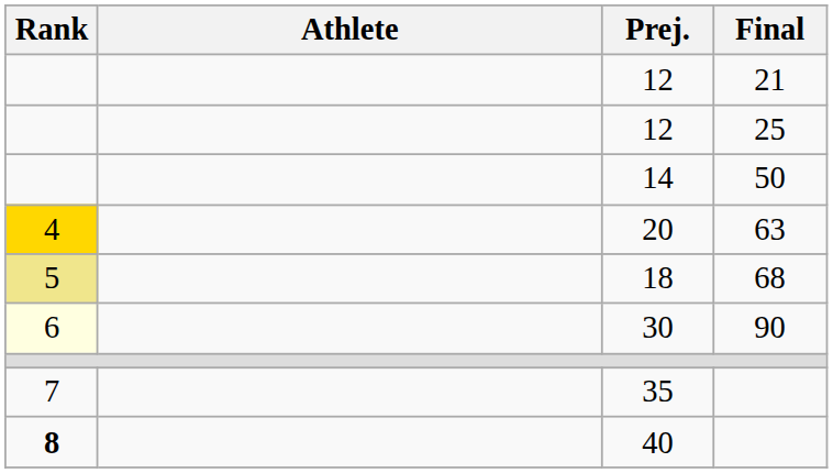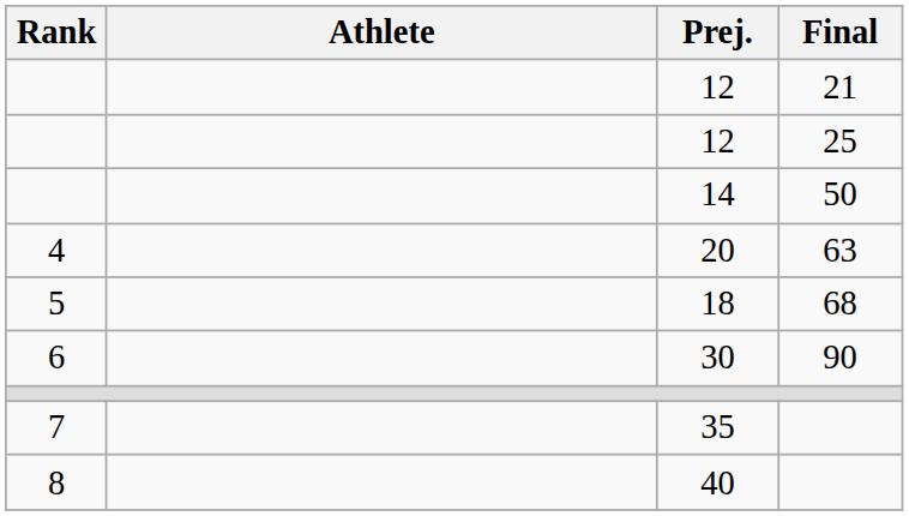20 | Rank: gold background -> no background
18 | Rank: khaki background -> no background
30 | Rank: lightyellow background -> no background
40 | Rank: bold -> normal
